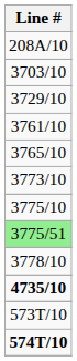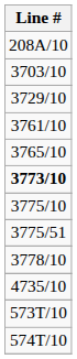row 7 | column 1: normal -> bold
row 9 | column 1: lightgreen background -> no background
row 11 | column 1: bold -> normal
row 13 | column 1: bold -> normal
